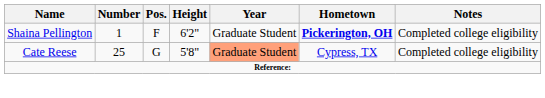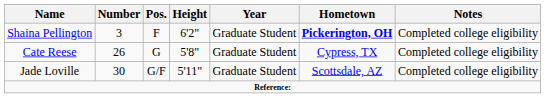Shaina Pellington | Number: 1 -> 3
Cate Reese | Number: 25 -> 26
Cate Reese | Year: lightsalmon background -> no background
+ row: Jade Loville | 30 | G/F | 5'11" | Graduate Student | Scottsdale, AZ | Completed college eligibility
